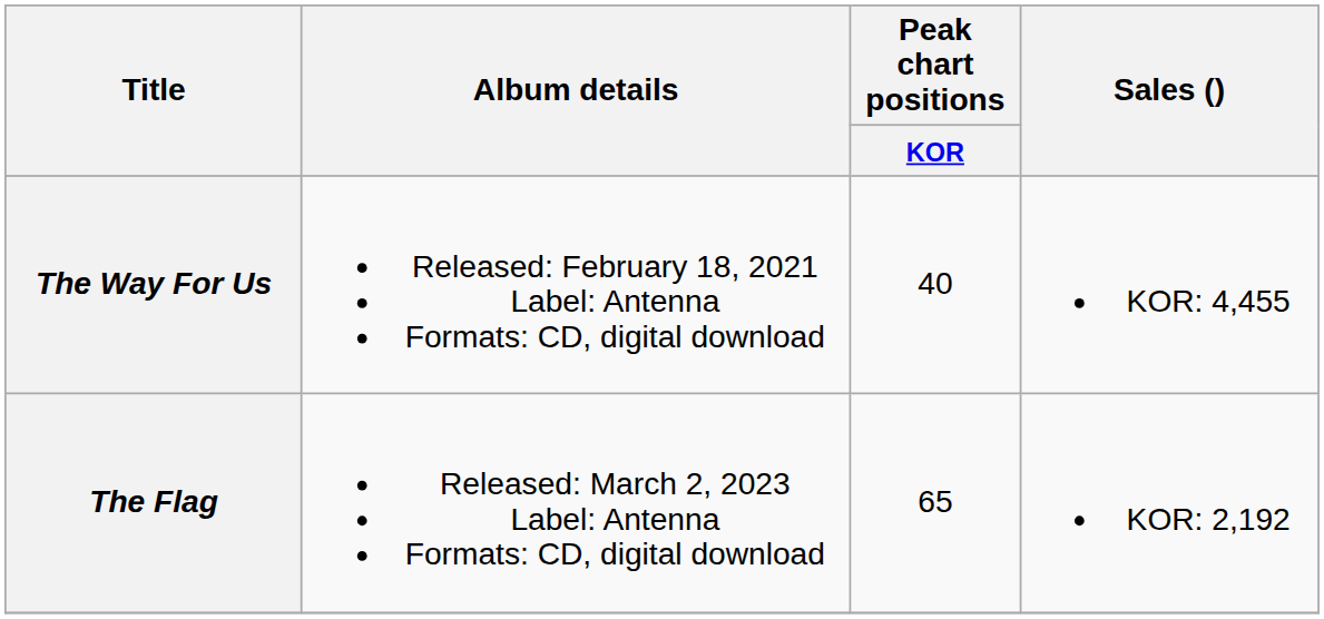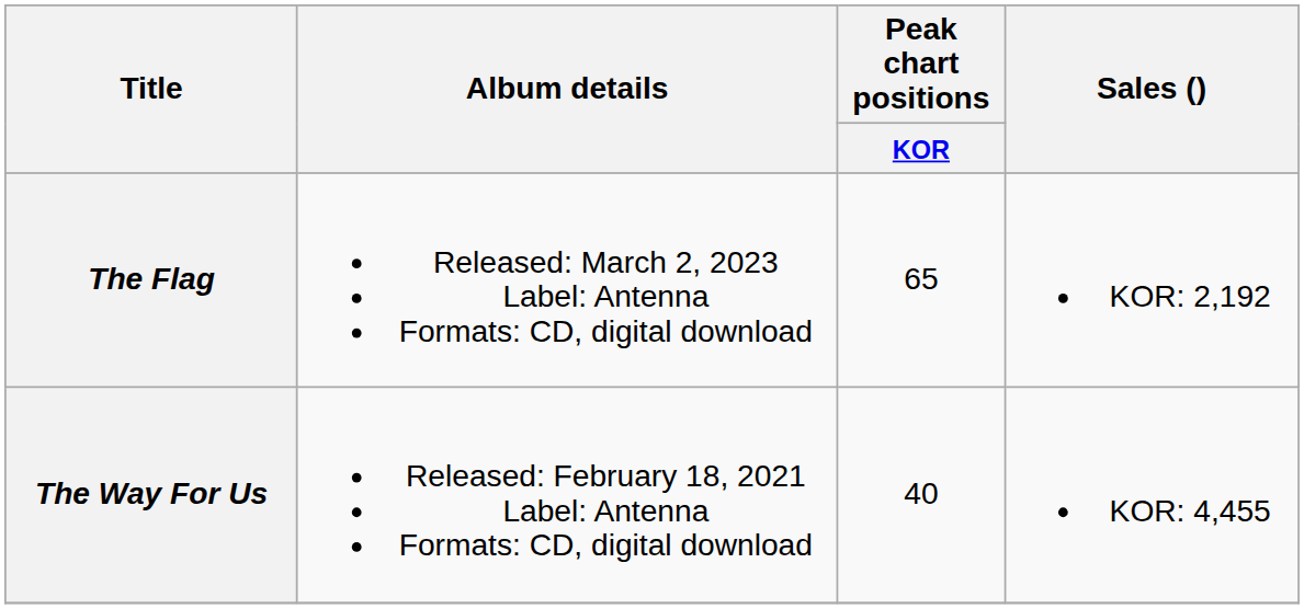rows swapped: The Way For Us <-> The Flag
